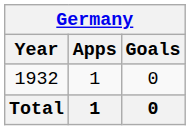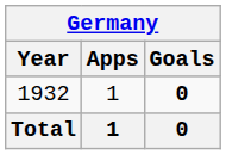1932 | Goals: normal -> bold
